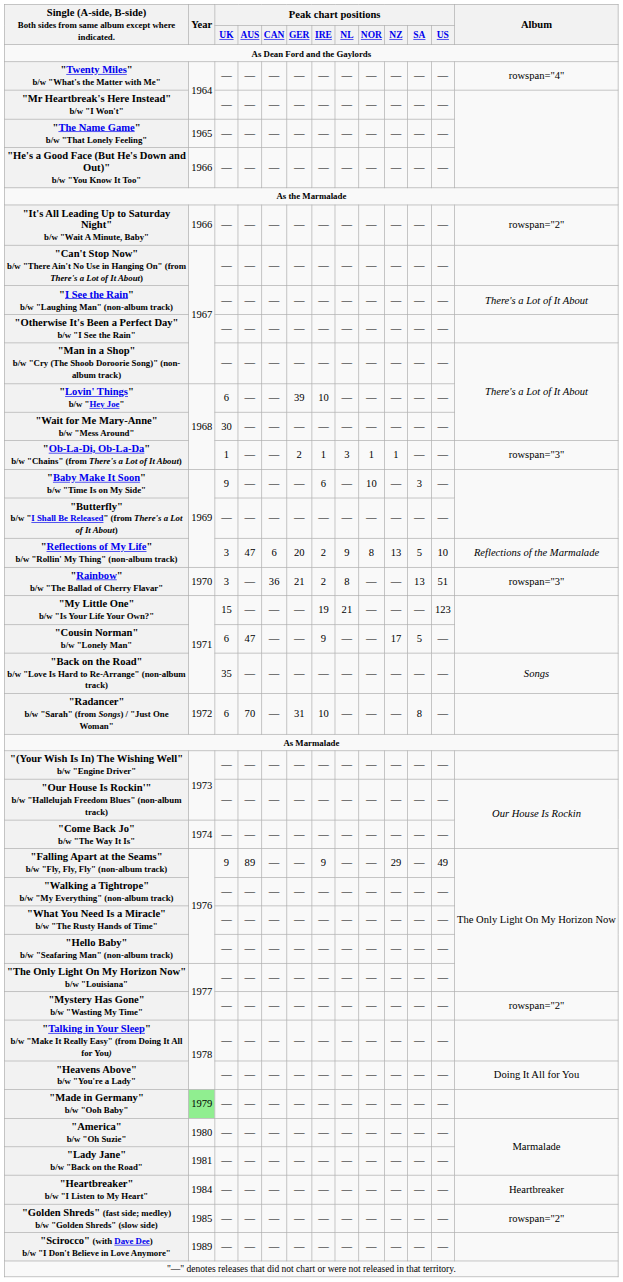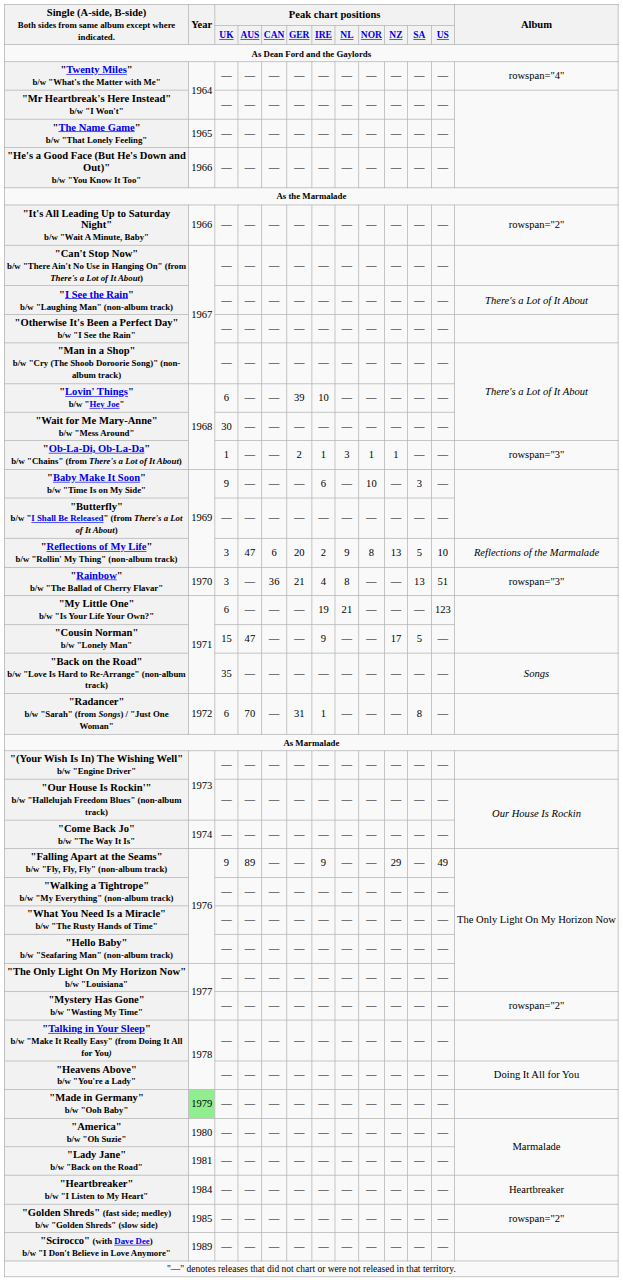"Rainbow" b/w "The Ballad of Cherry Flavar" | Peak chart positions / IRE: 2 -> 4
"My Little One" b/w "Is Your Life Your Own?" | Peak chart positions / UK: 15 -> 6
"Cousin Norman" b/w "Lonely Man" | Peak chart positions / UK: 6 -> 15
"Radancer" b/w "Sarah" (from Songs) / "Just One Woman" | Peak chart positions / IRE: 10 -> 1
